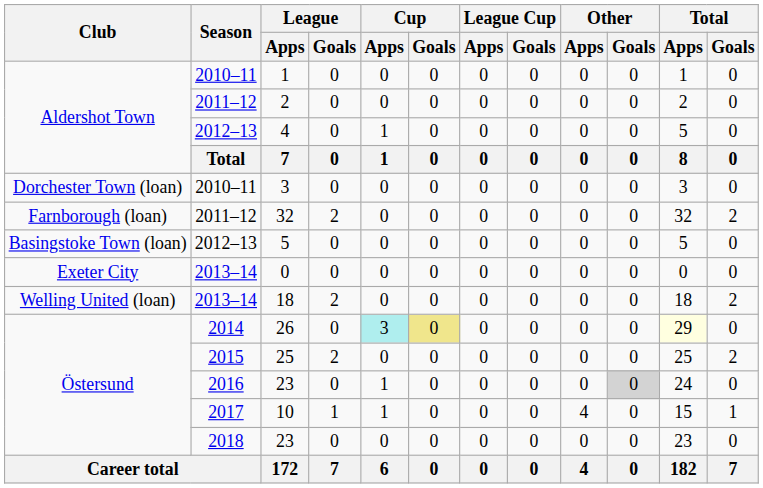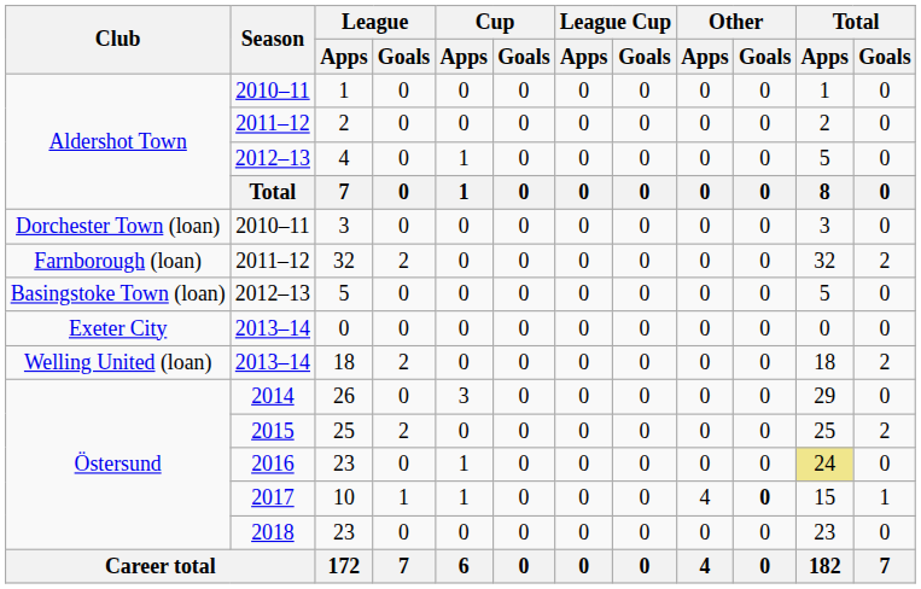26 | Cup / Apps: paleturquoise background -> no background
26 | Cup / Goals: khaki background -> no background
26 | Total / Apps: lightyellow background -> no background
2016 / 23 | Other / Goals: lightgrey background -> no background
2016 / 23 | Total / Apps: no background -> khaki background
10 | Other / Goals: normal -> bold
